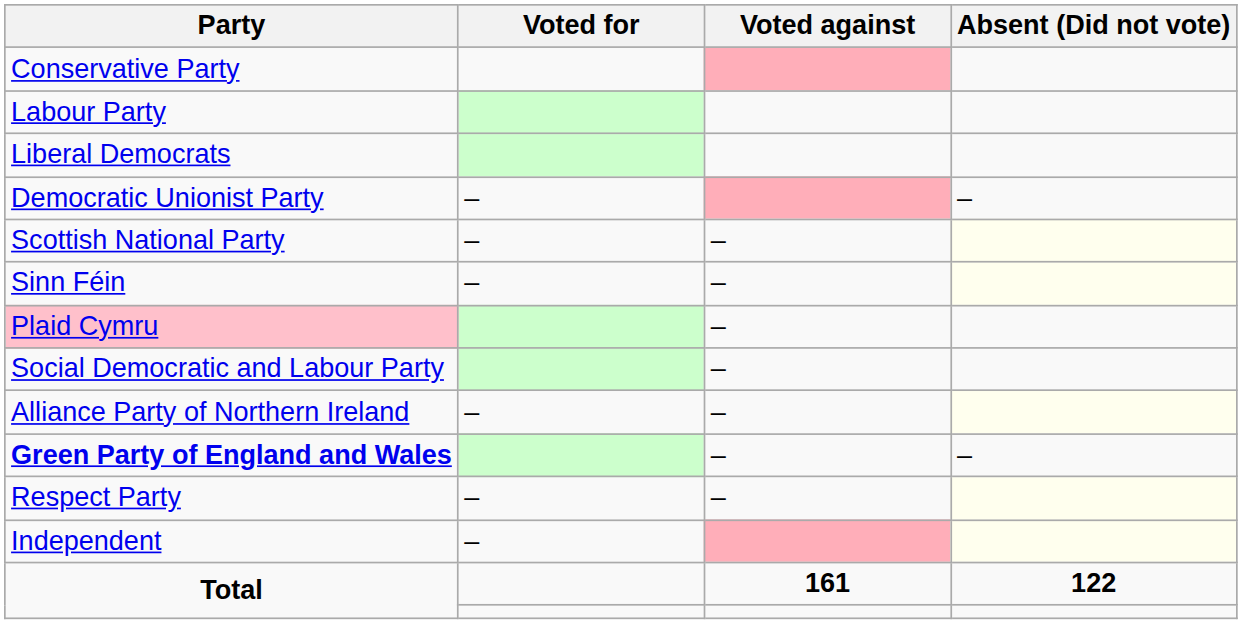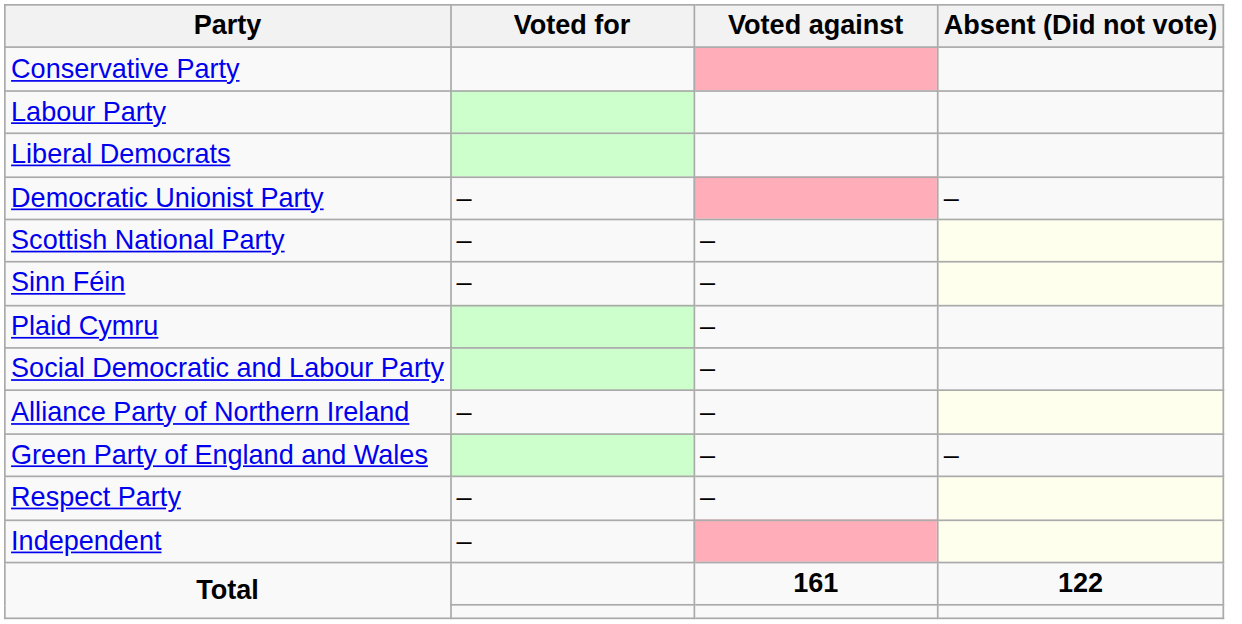Plaid Cymru | Party: pink background -> no background
Green Party of England and Wales | Party: bold -> normal
